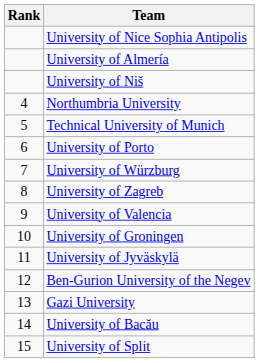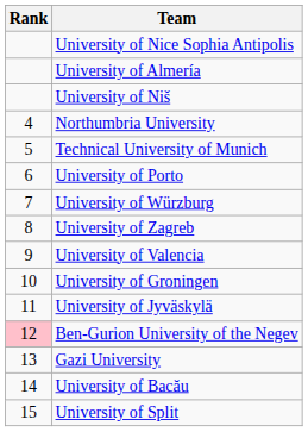Ben-Gurion University of the Negev | Rank: no background -> pink background
